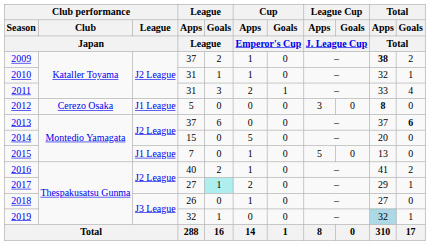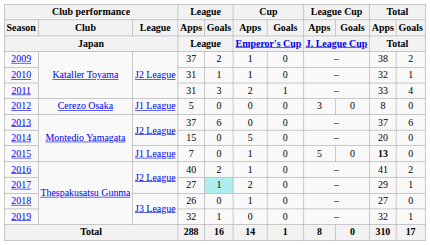2009 | Total / Apps / Total: bold -> normal
2012 | Total / Apps / Total: bold -> normal
2013 | Total / Goals / Total: bold -> normal
2015 | Total / Apps / Total: normal -> bold
2019 | Total / Apps / Total: lightblue background -> no background
